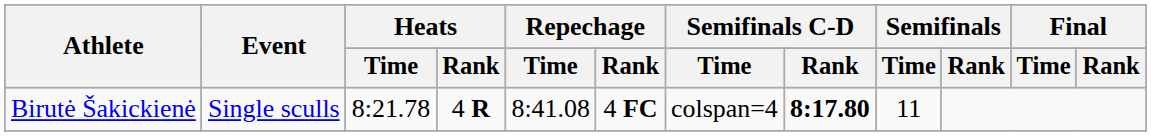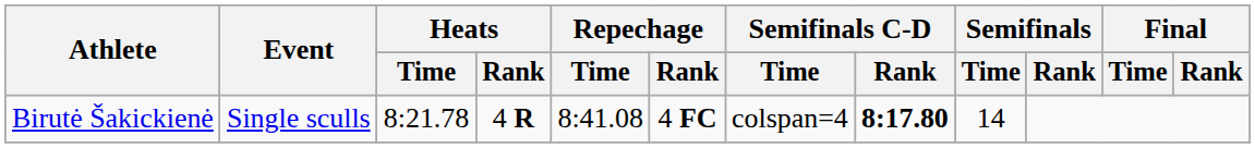Birutė Šakickienė | Semifinals / Time: 11 -> 14
